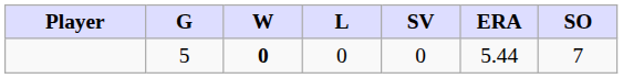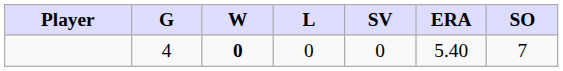row 2 | G: 5 -> 4
row 2 | ERA: 5.44 -> 5.40
